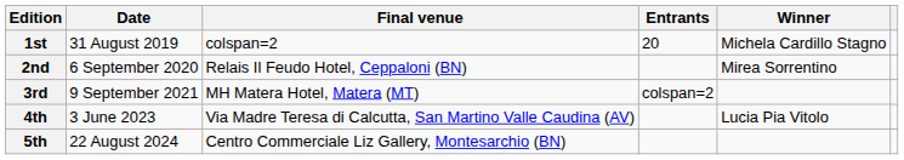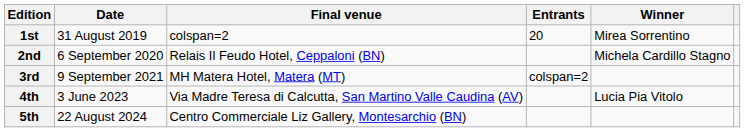1st | Winner: Michela Cardillo Stagno -> Mirea Sorrentino
2nd | Winner: Mirea Sorrentino -> Michela Cardillo Stagno
